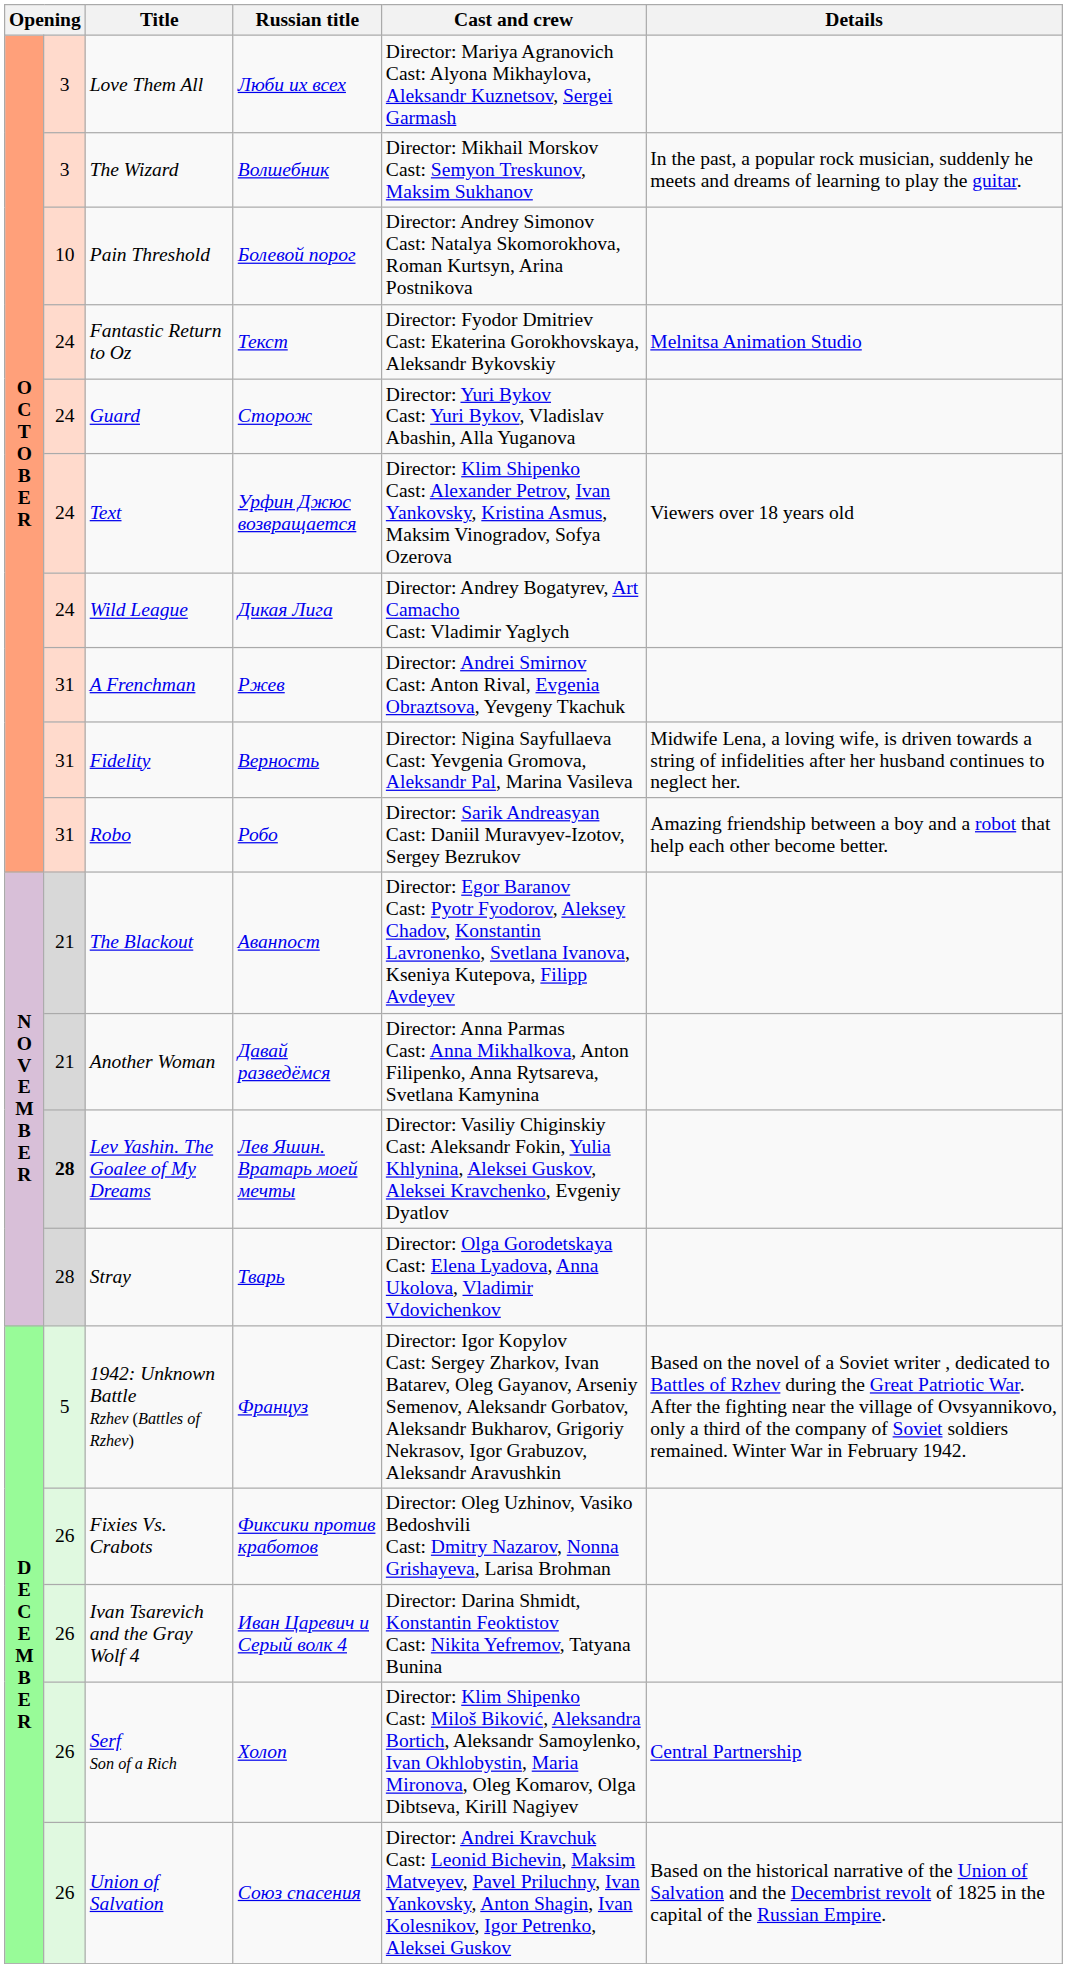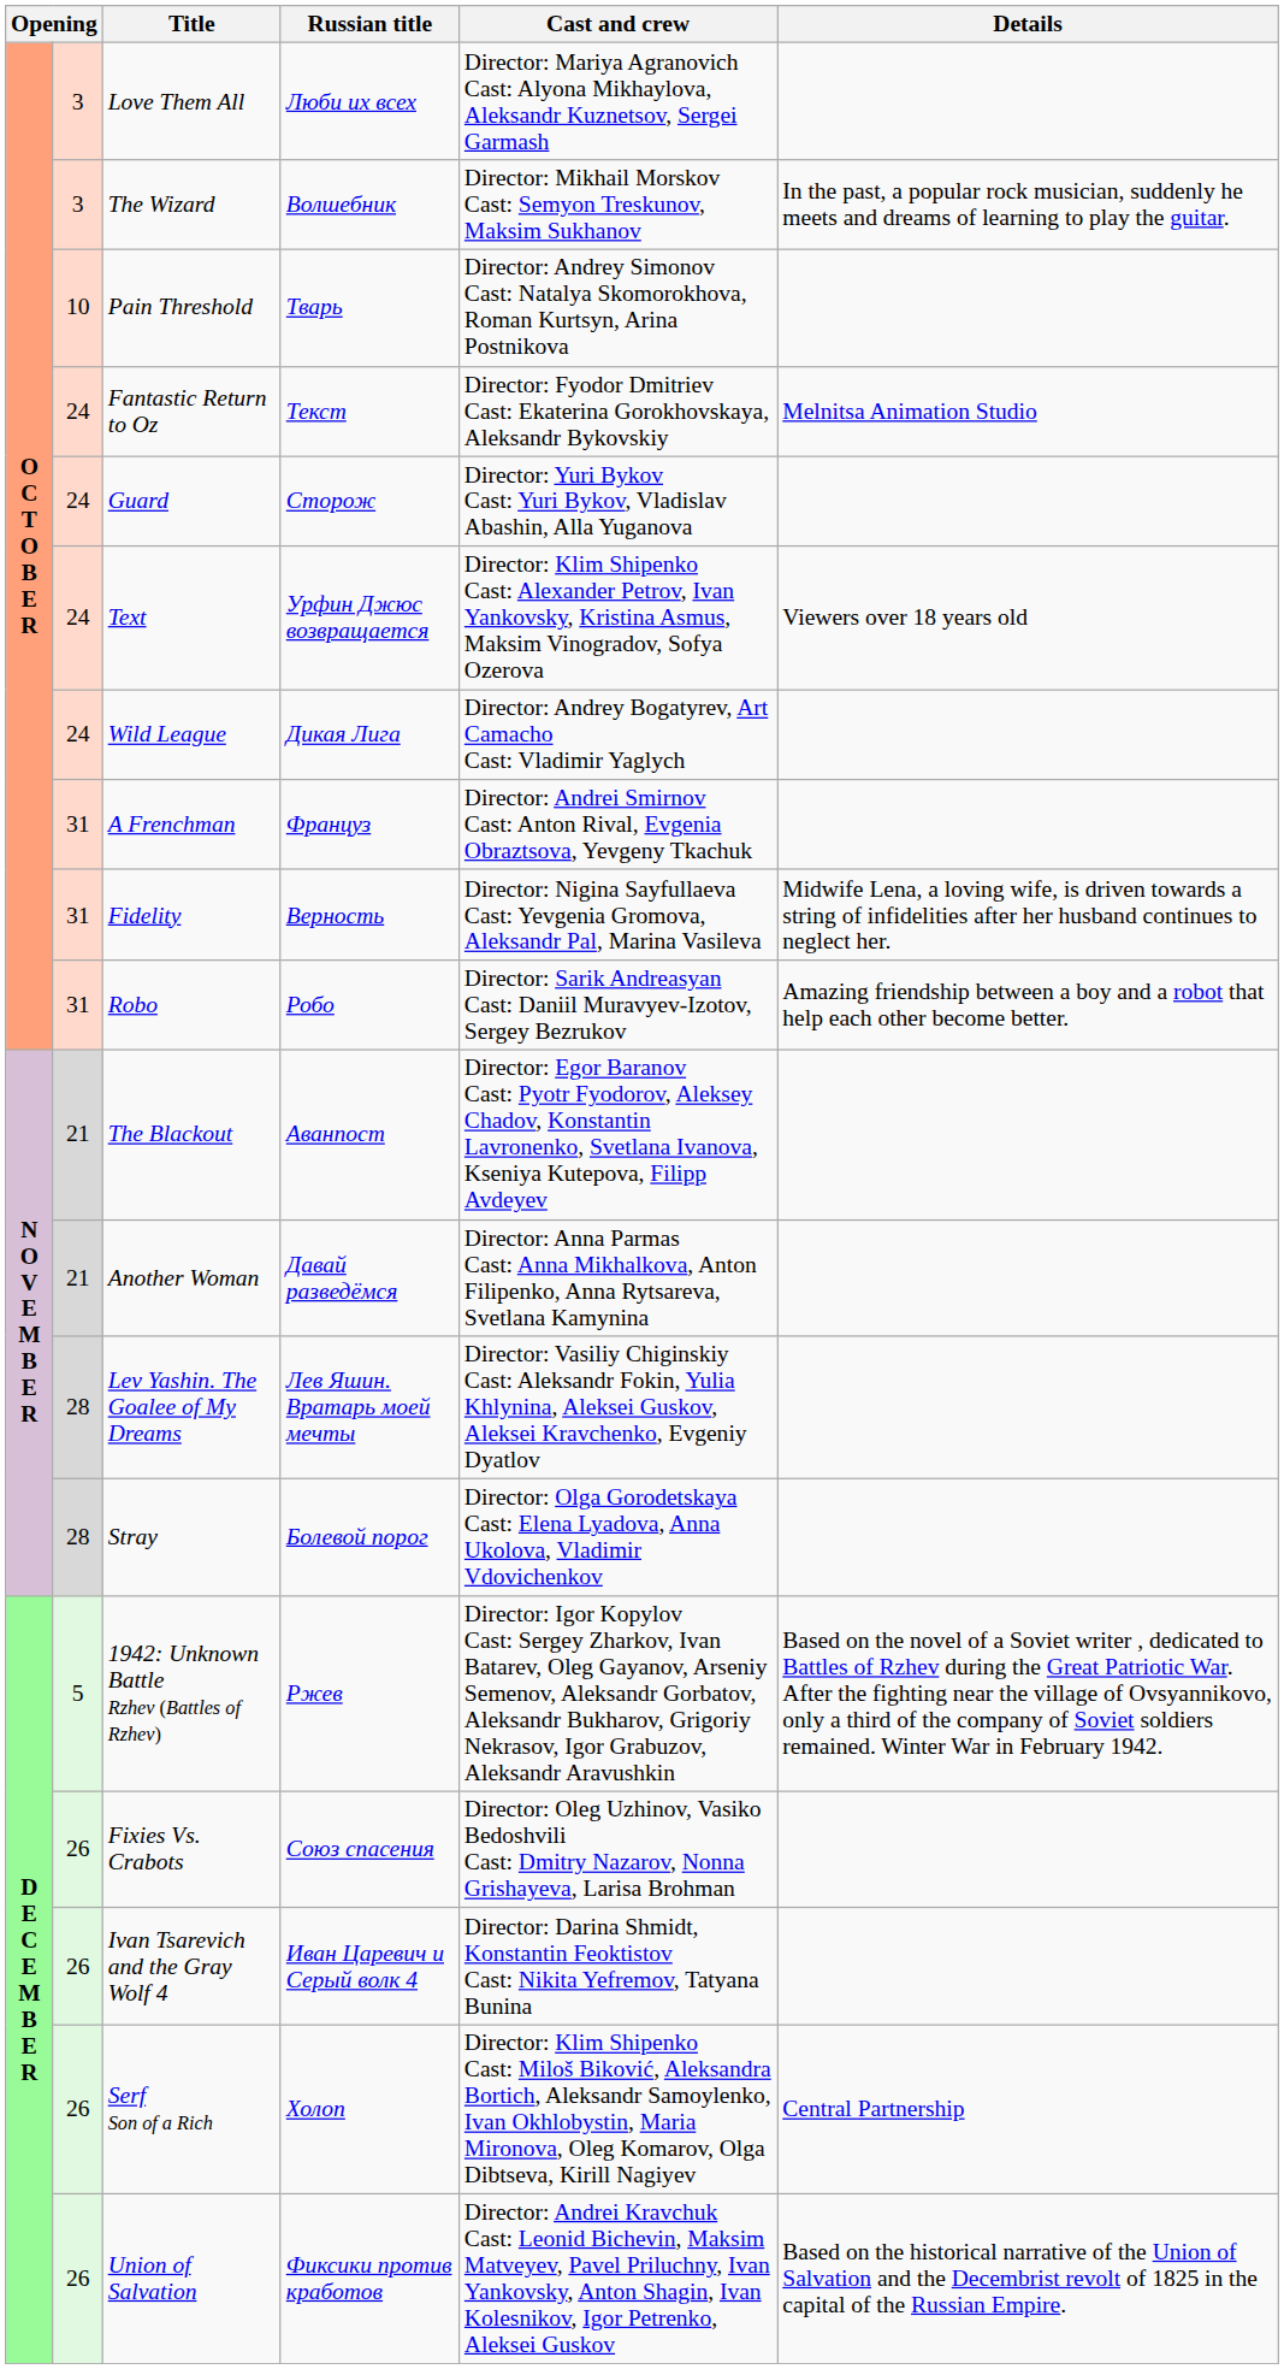Pain Threshold | Russian title: Болевой порог -> Тварь
A Frenchman | Russian title: Ржев -> Француз
Lev Yashin. The Goalee of My Dreams | column 2: bold -> normal
Stray | Russian title: Тварь -> Болевой порог
1942: Unknown Battle Rzhev (Battles of Rzhev) | Russian title: Француз -> Ржев
Fixies Vs. Crabots | Russian title: Фиксики против кработов -> Союз спасения
Union of Salvation | Russian title: Союз спасения -> Фиксики против кработов
